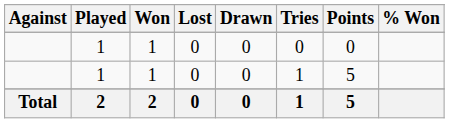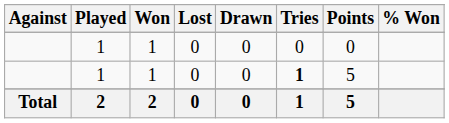row 3 | Tries: normal -> bold
